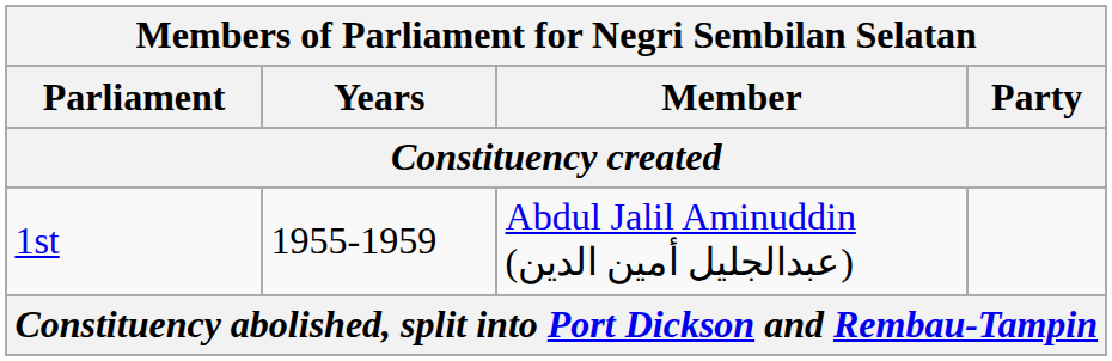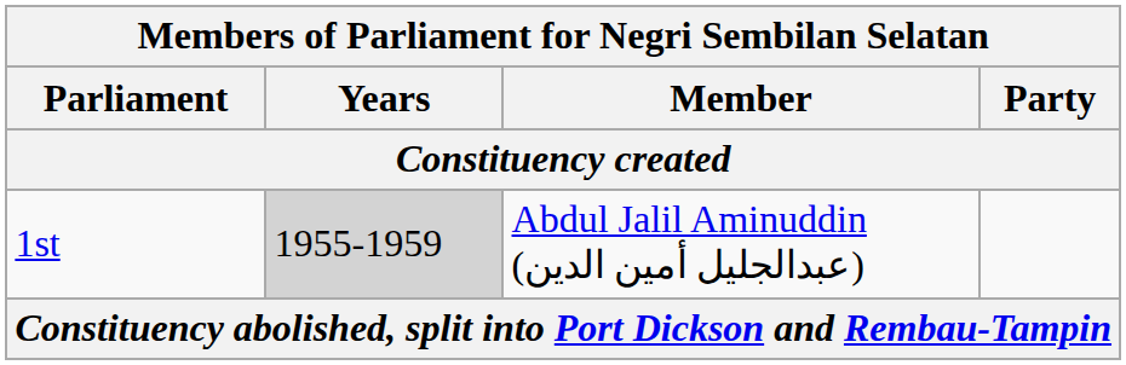1st | Years: no background -> lightgrey background
